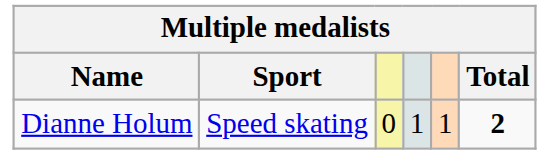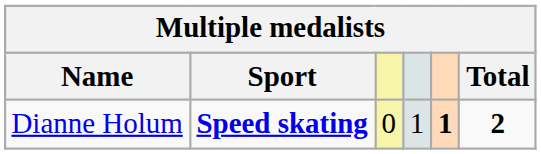Dianne Holum | Sport: normal -> bold
Dianne Holum | column 5: normal -> bold
